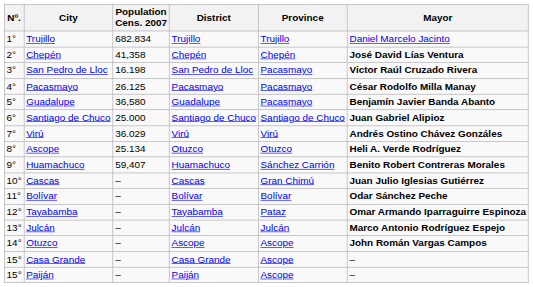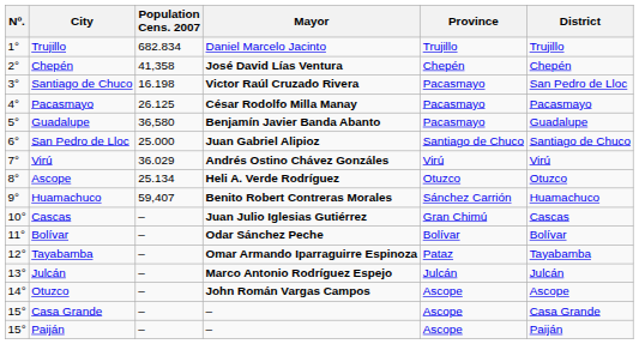columns swapped: District <-> Mayor
row 4 | City: San Pedro de Lloc -> Santiago de Chuco
row 7 | City: Santiago de Chuco -> San Pedro de Lloc
